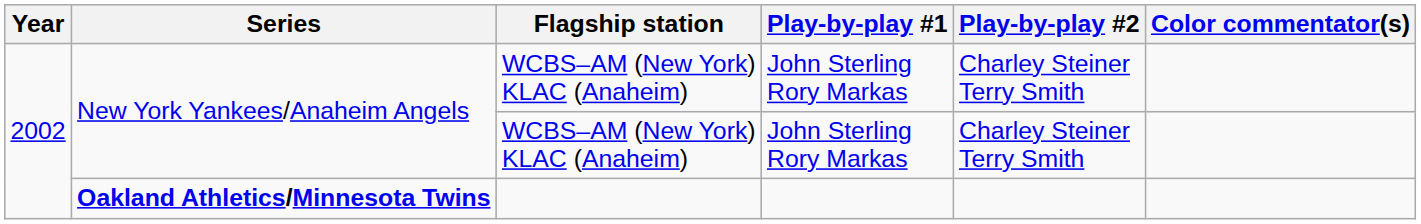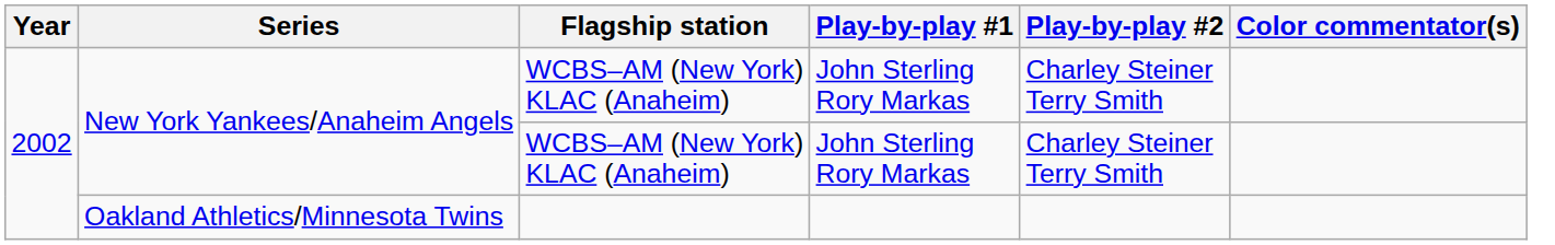Oakland Athletics/Minnesota Twins | Series: bold -> normal
